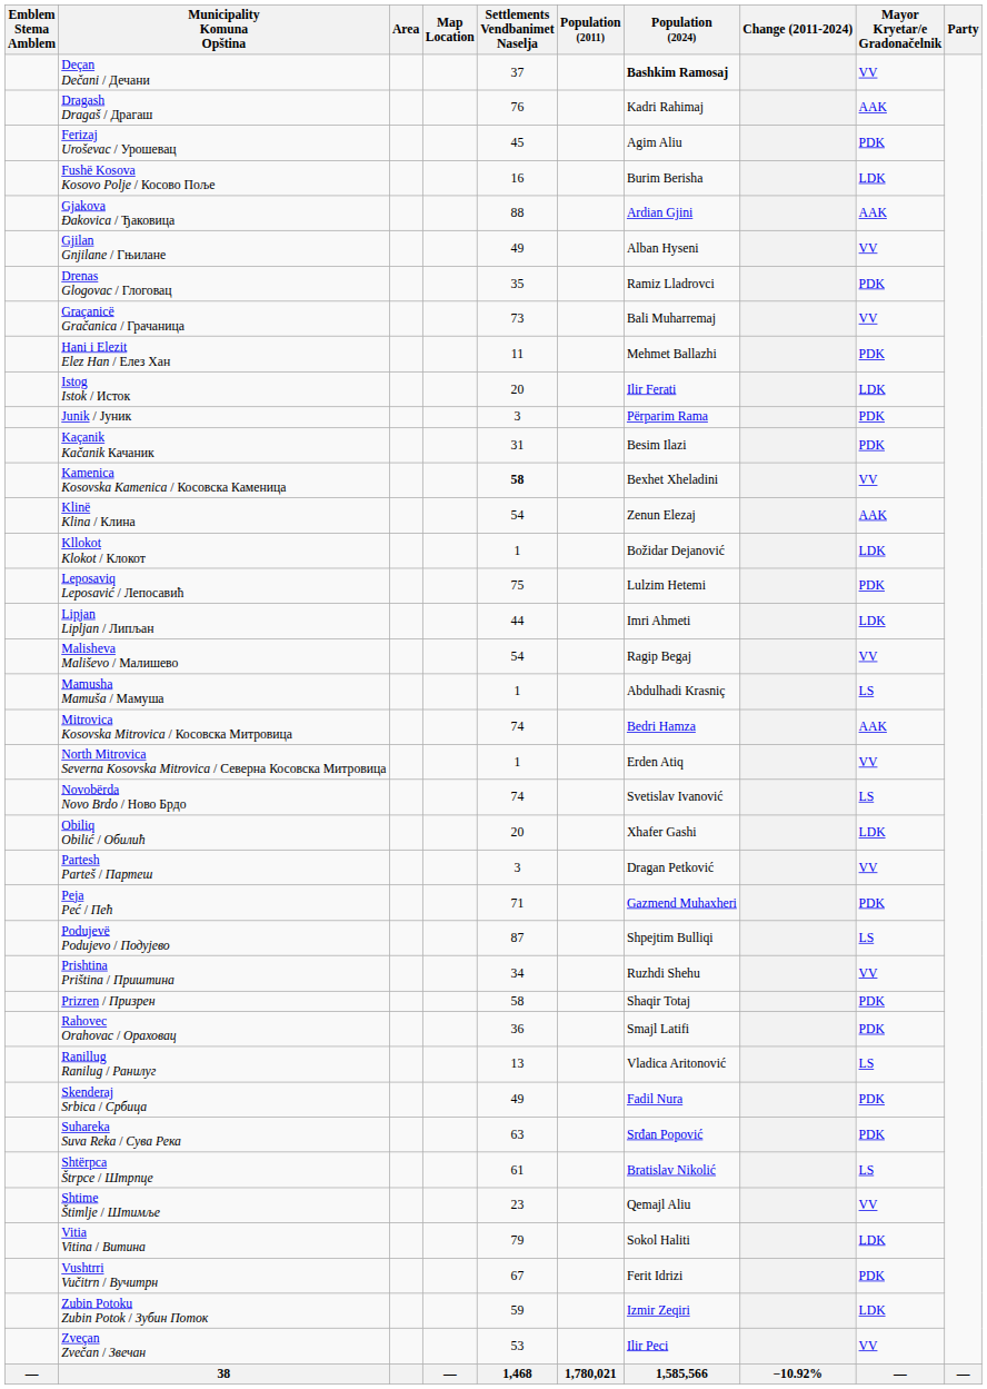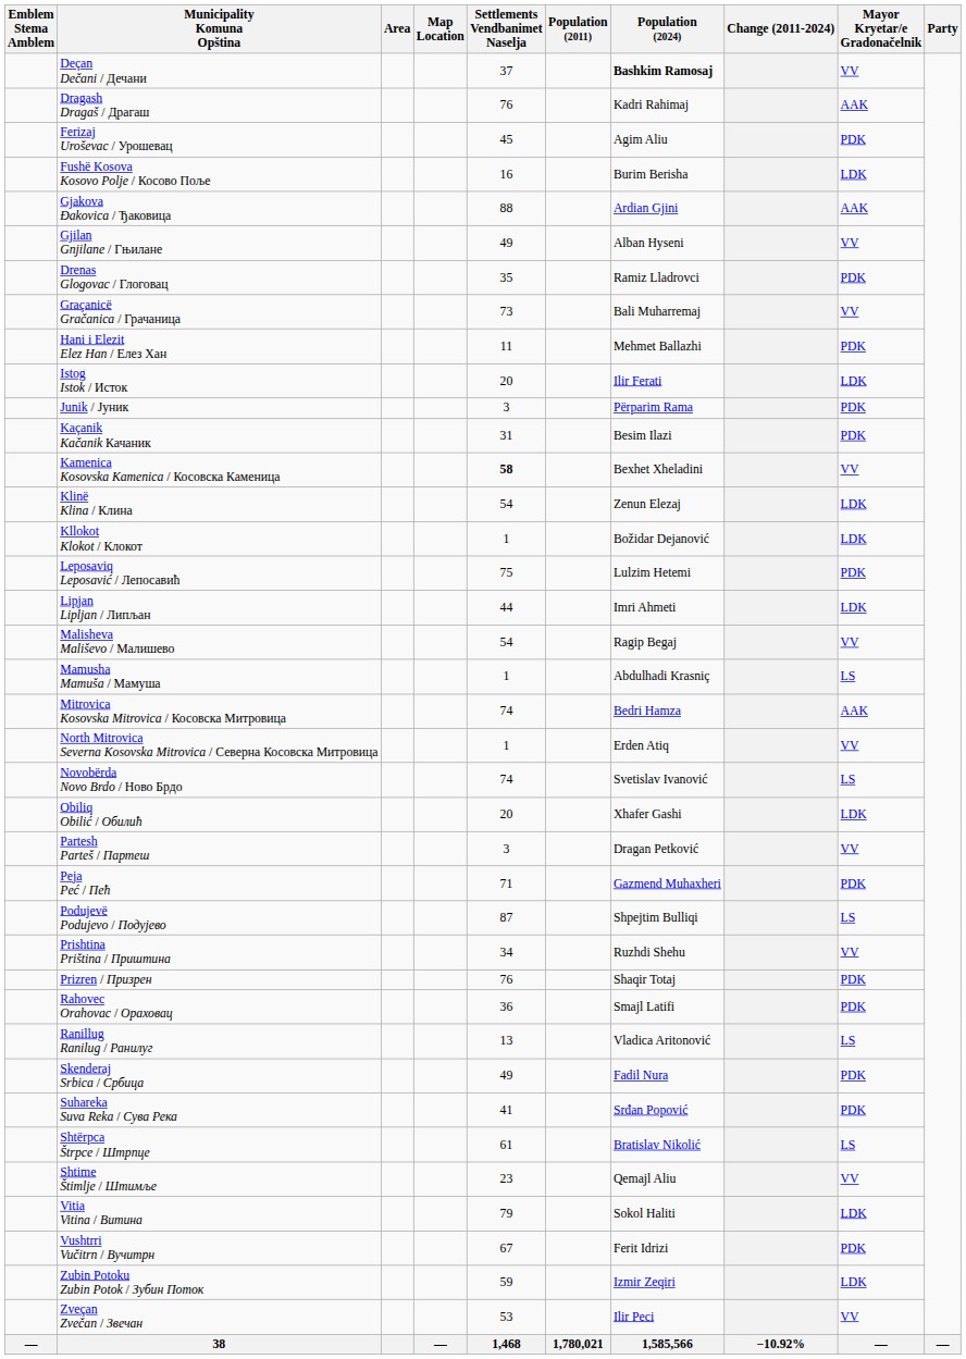Klinë Klina / Клина | Mayor Kryetar/e Gradonačelnik: AAK -> LDK
Prizren / Призрен | Settlements Vendbanimet Naselja: 58 -> 76
Suhareka Suva Reka / Сува Река | Settlements Vendbanimet Naselja: 63 -> 41
